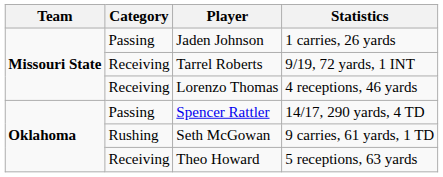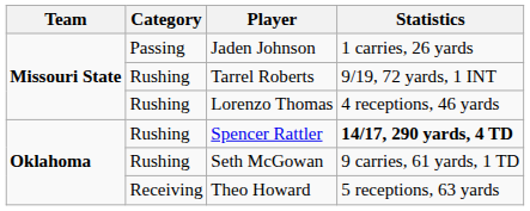Tarrel Roberts | Category: Receiving -> Rushing
Lorenzo Thomas | Category: Receiving -> Rushing
Spencer Rattler | Category: Passing -> Rushing
Spencer Rattler | Statistics: normal -> bold
